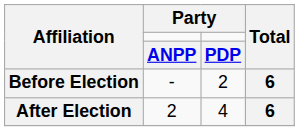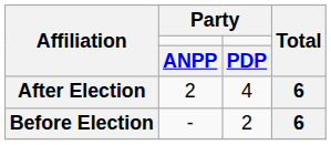rows swapped: Before Election <-> After Election
